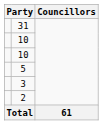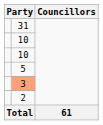3 | column 2: no background -> lightsalmon background
